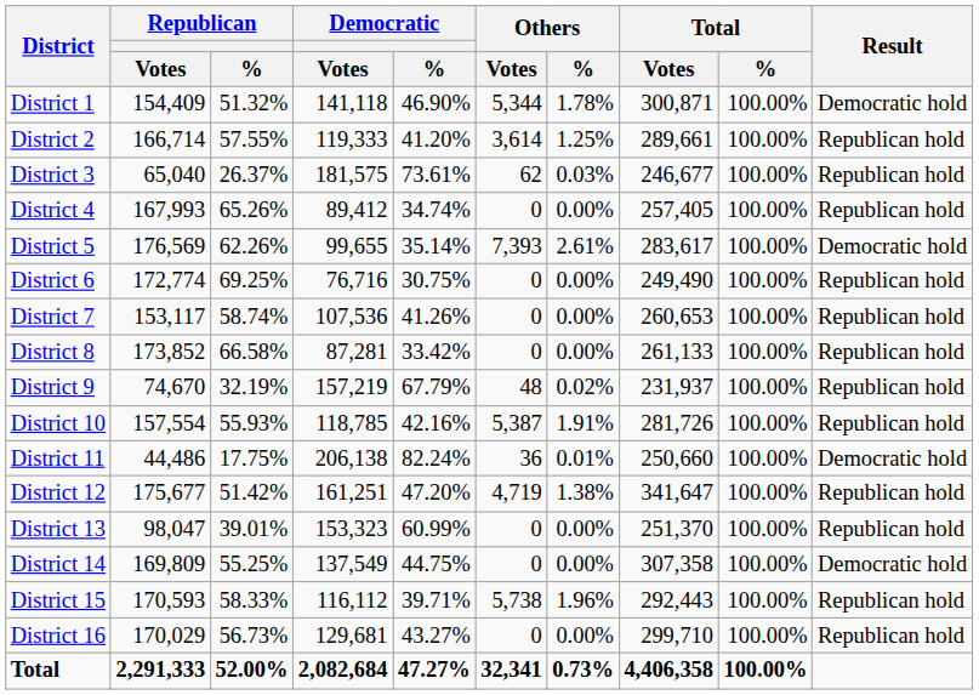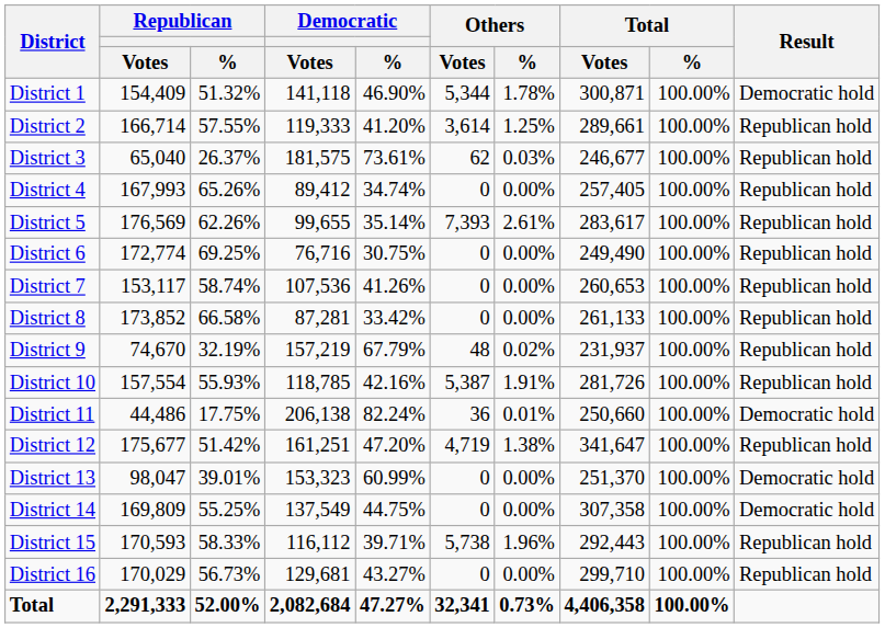District 5 | Result: Democratic hold -> Republican hold
District 13 | Result: Republican hold -> Democratic hold
